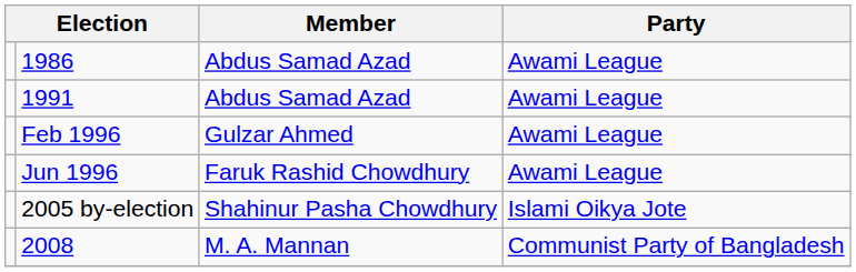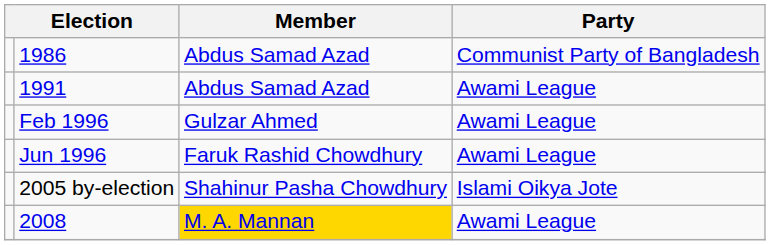1986 | Party: Awami League -> Communist Party of Bangladesh
2008 | Member: no background -> gold background
2008 | Party: Communist Party of Bangladesh -> Awami League
